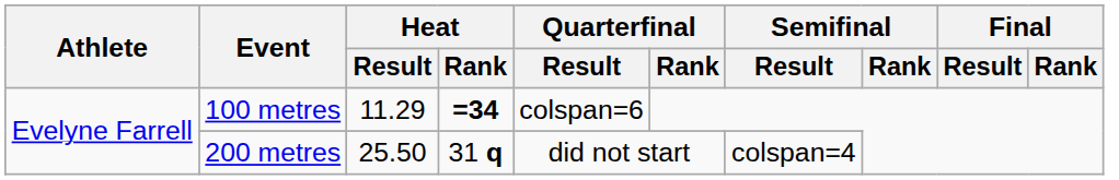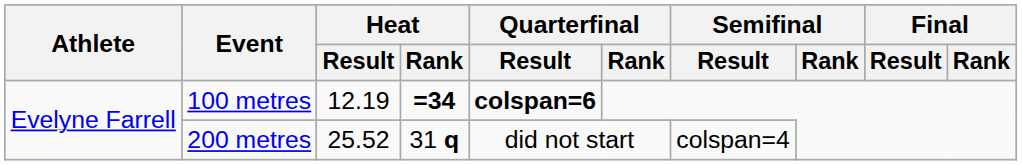100 metres | Heat / Result: 11.29 -> 12.19
100 metres | Quarterfinal / Result: normal -> bold
200 metres | Heat / Result: 25.50 -> 25.52
